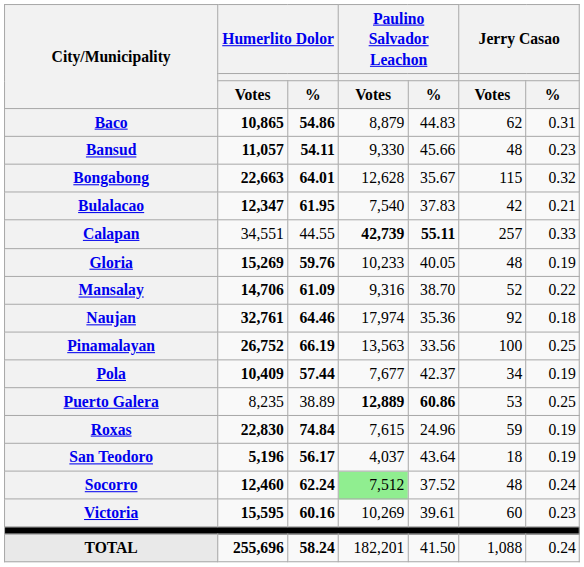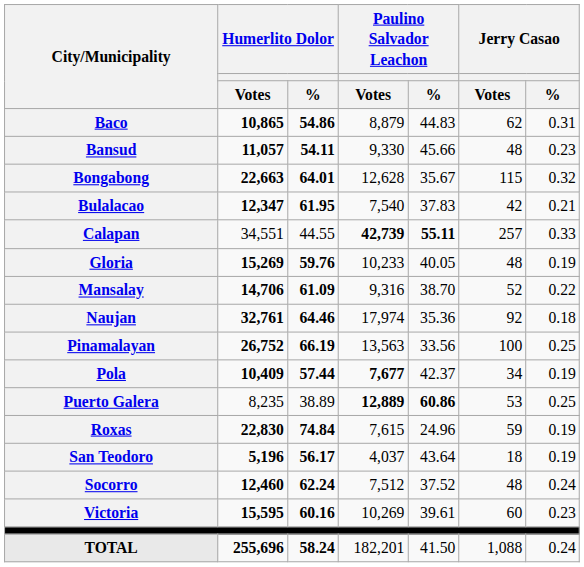Pola | Paulino Salvador Leachon / Votes: normal -> bold
Socorro | Paulino Salvador Leachon / Votes: lightgreen background -> no background
